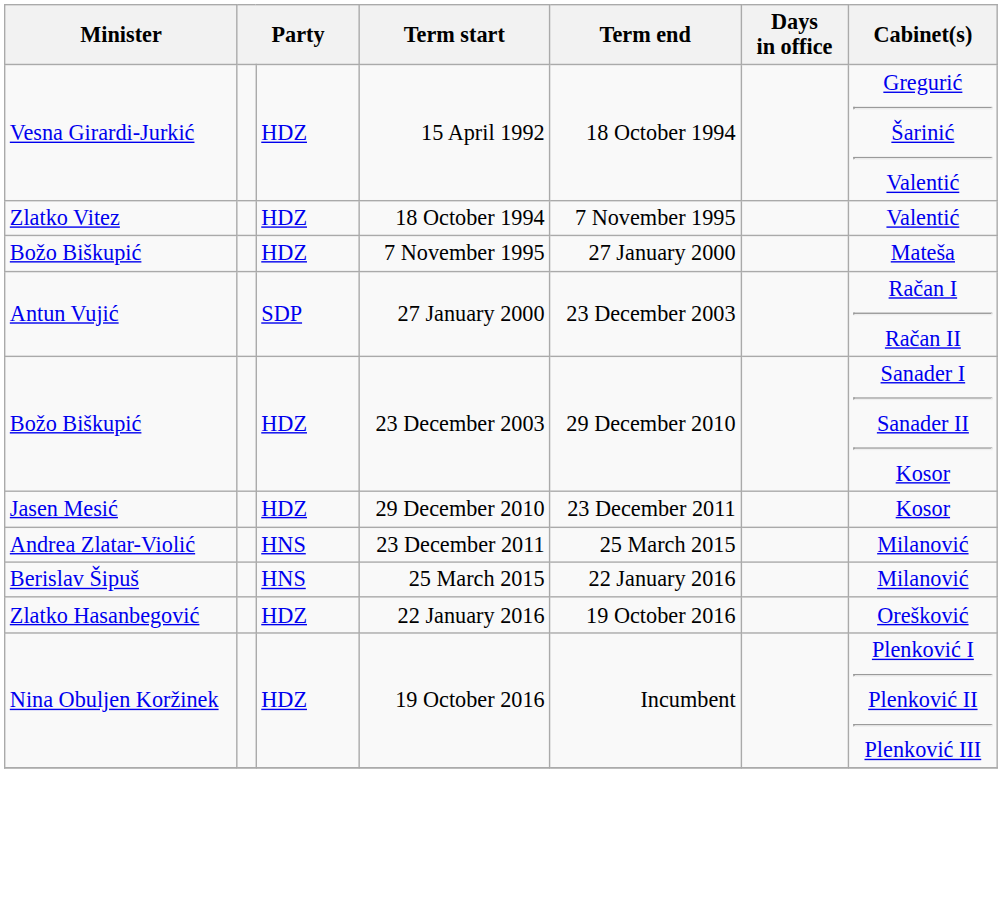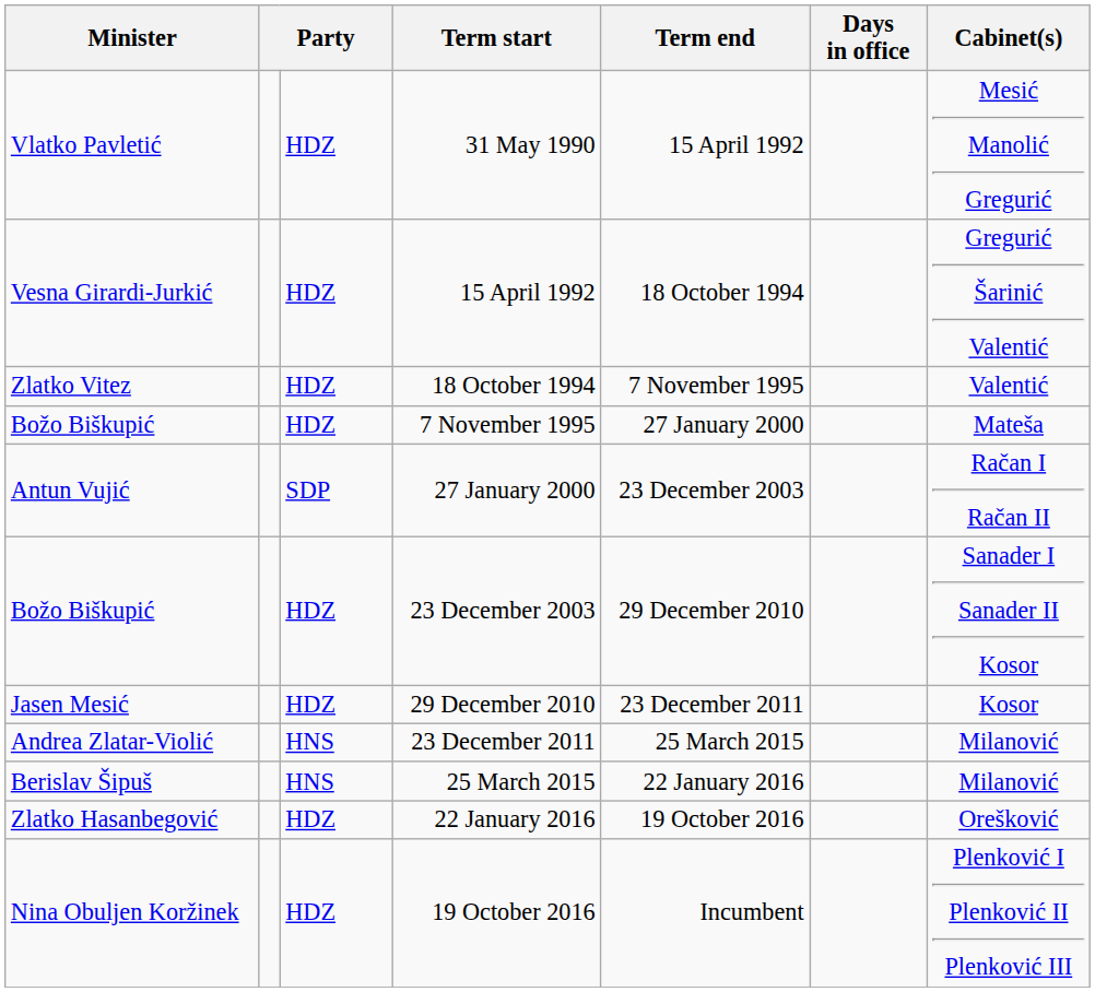+ row: Vlatko Pavletić | HDZ | 31 May 1990 | 15 April 1992 | Mesić Manolić Gregurić
